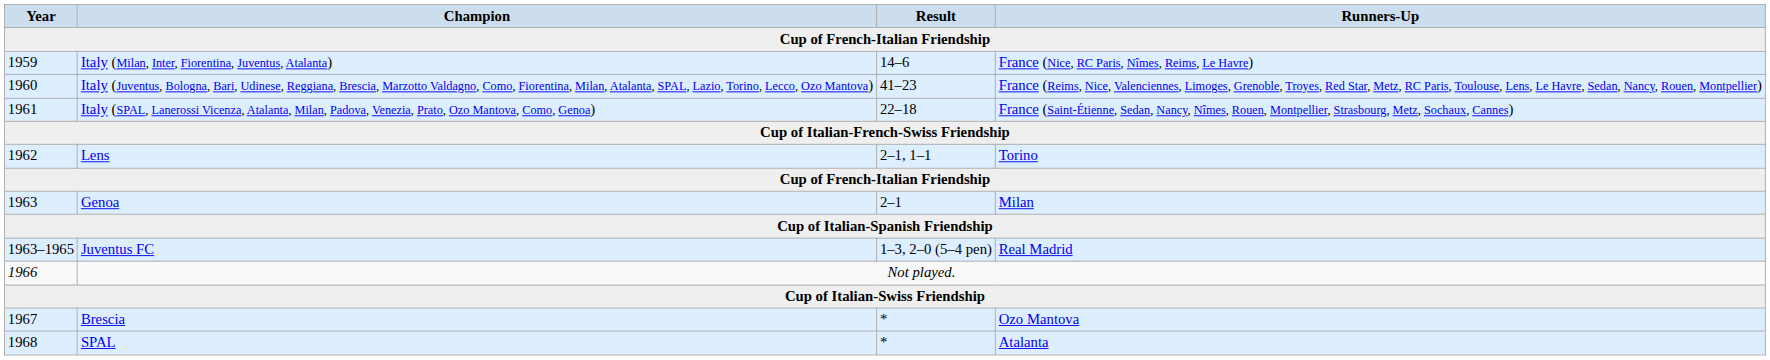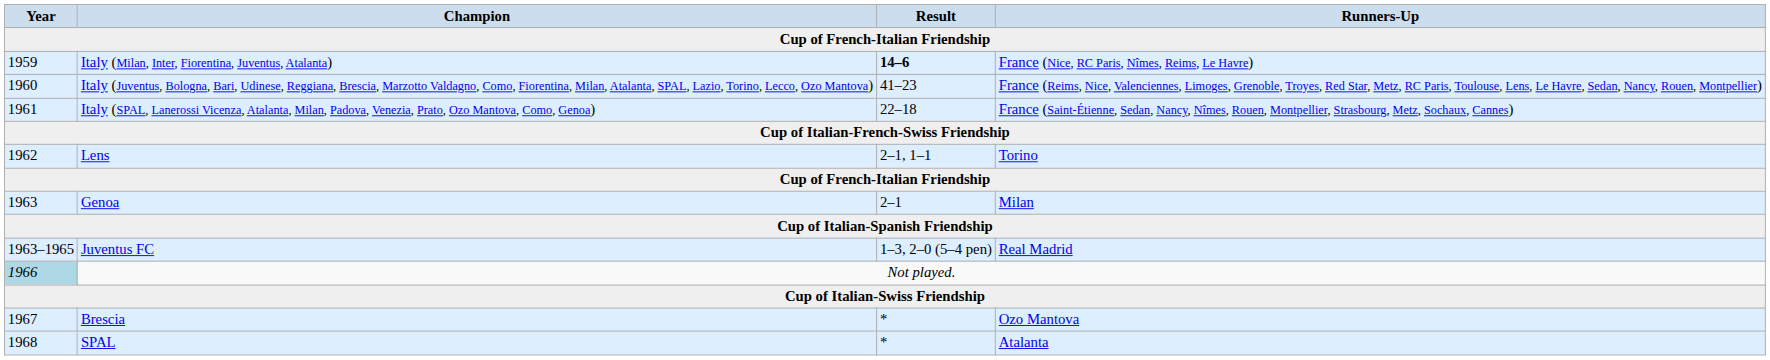Italy (Milan, Inter, Fiorentina, Juventus, Atalanta) | Result: normal -> bold
Not played. | Year: no background -> lightblue background
